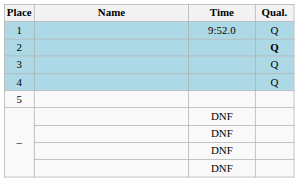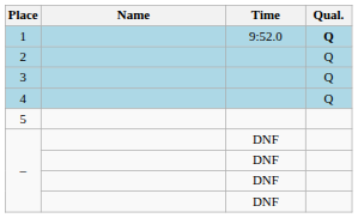1 | Qual.: normal -> bold
2 | Qual.: bold -> normal
